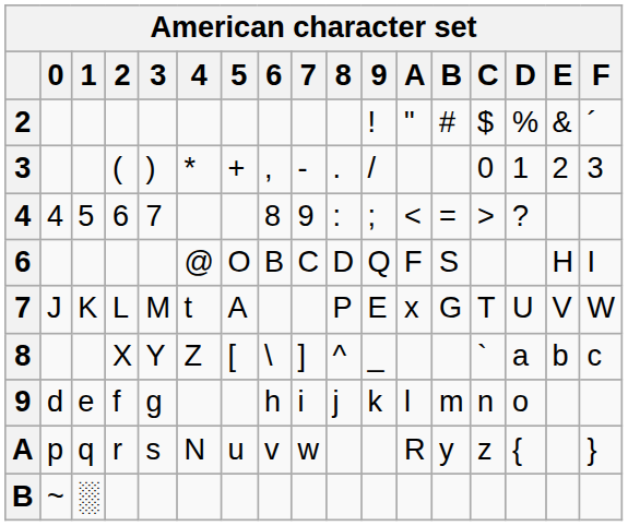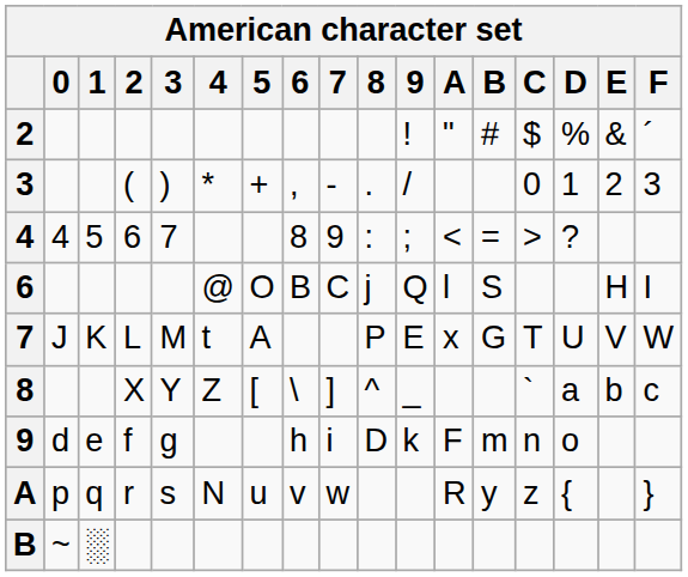row 6 | 8: D -> j
row 6 | A: F -> l
row 9 | 8: j -> D
row 9 | A: l -> F
